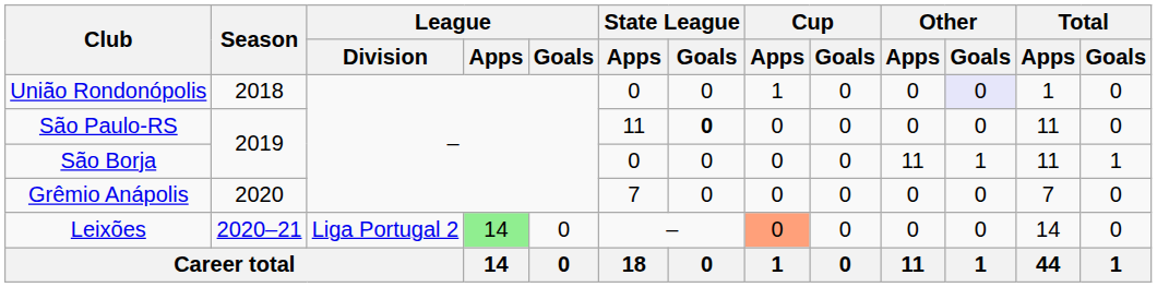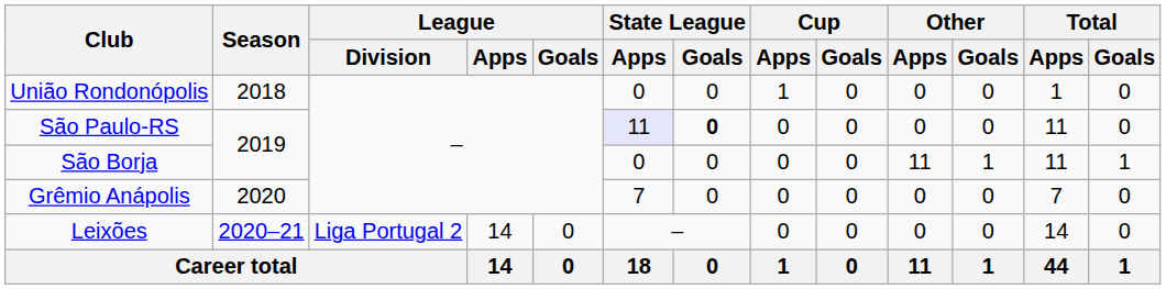União Rondonópolis | Other / Goals: lavender background -> no background
São Paulo-RS | State League / Apps: no background -> lavender background
Leixões | League / Apps: lightgreen background -> no background
Leixões | Cup / Apps: lightsalmon background -> no background
